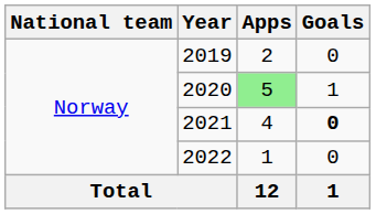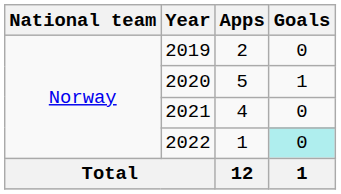2020 | Apps: lightgreen background -> no background
2021 | Goals: bold -> normal
2022 | Goals: no background -> paleturquoise background
